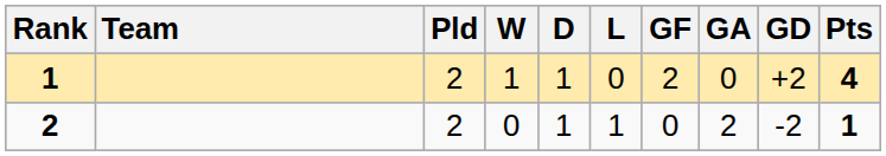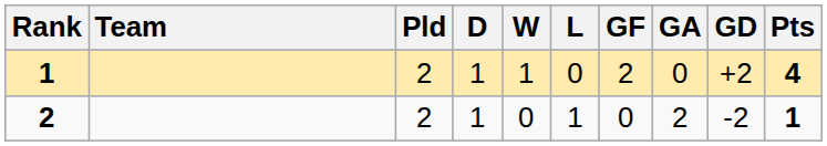columns swapped: W <-> D
